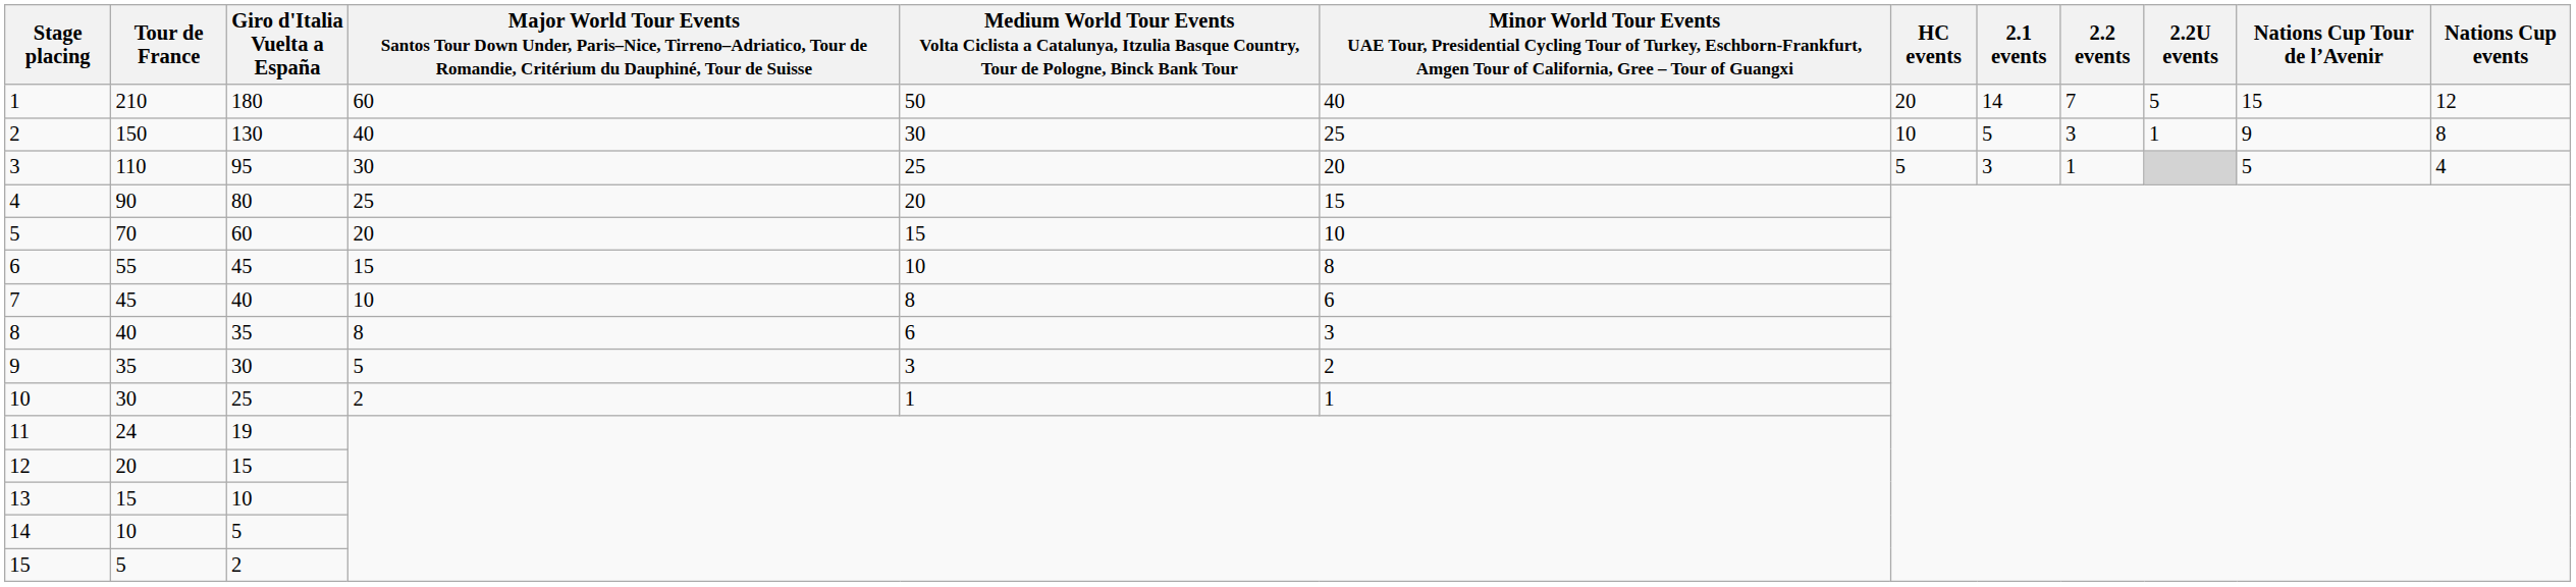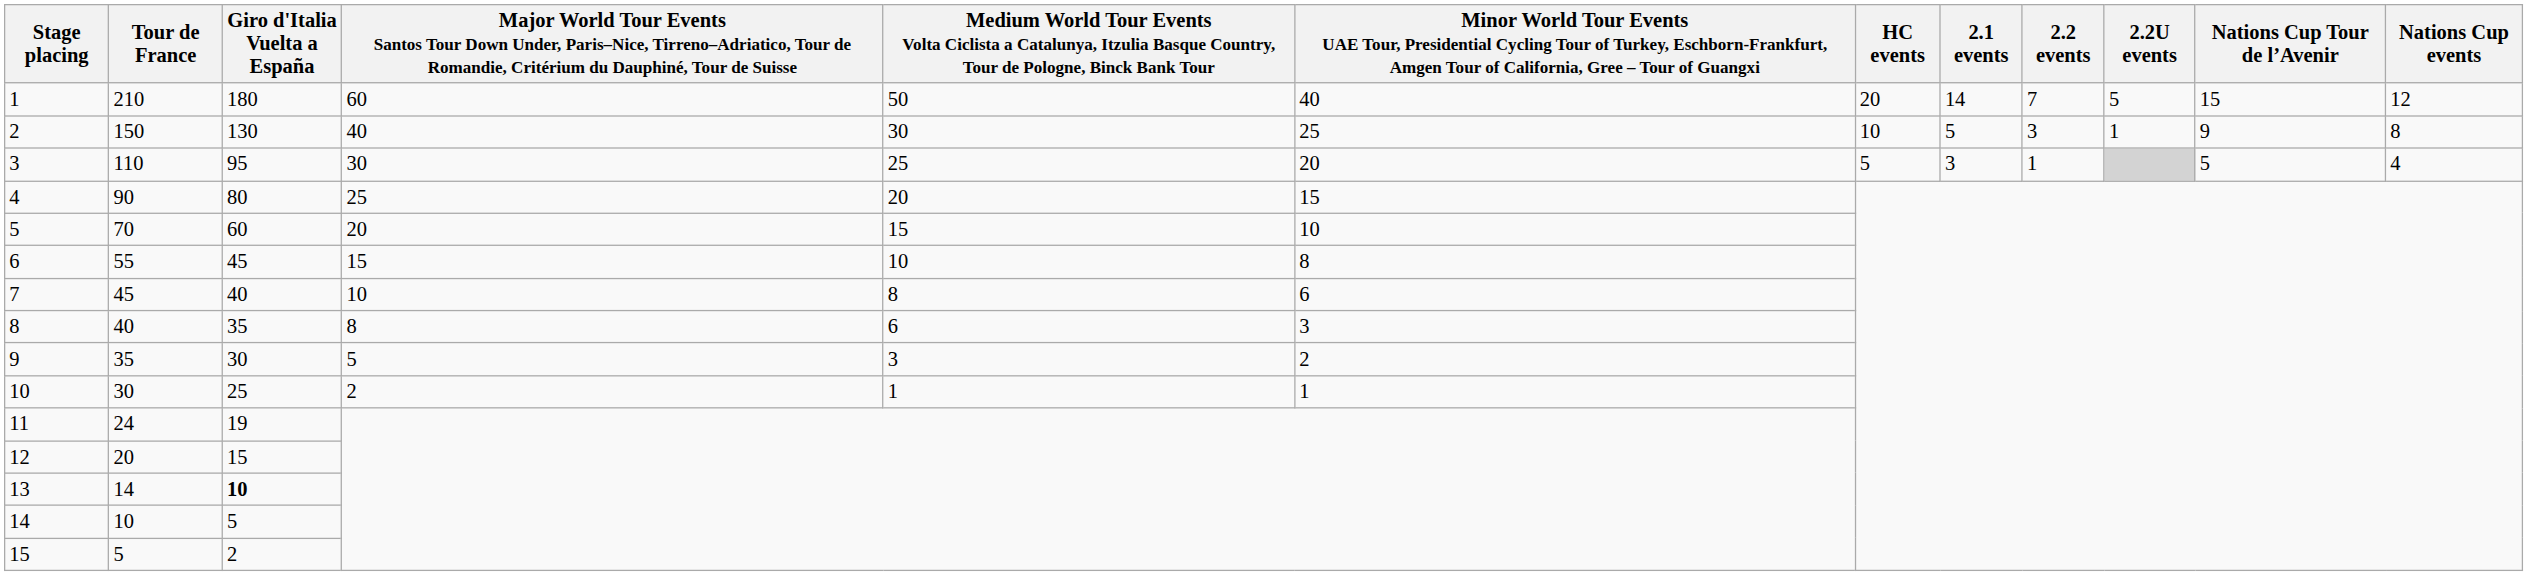13 | Tour de France: 15 -> 14
13 | Giro d'Italia Vuelta a España: normal -> bold
